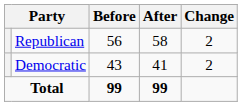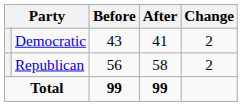rows swapped: Republican <-> Democratic
